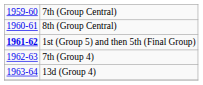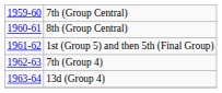1st (Group 5) and then 5th (Final Group) | column 1: bold -> normal
